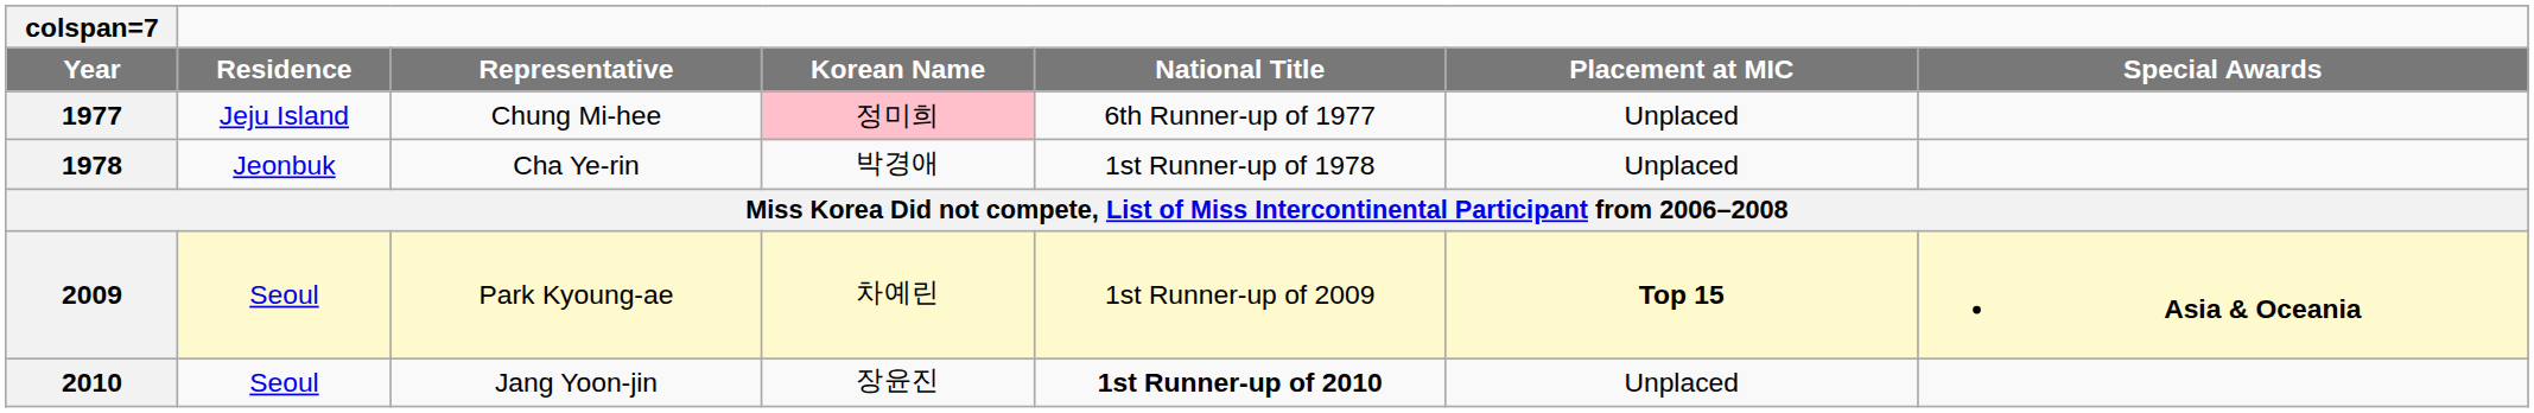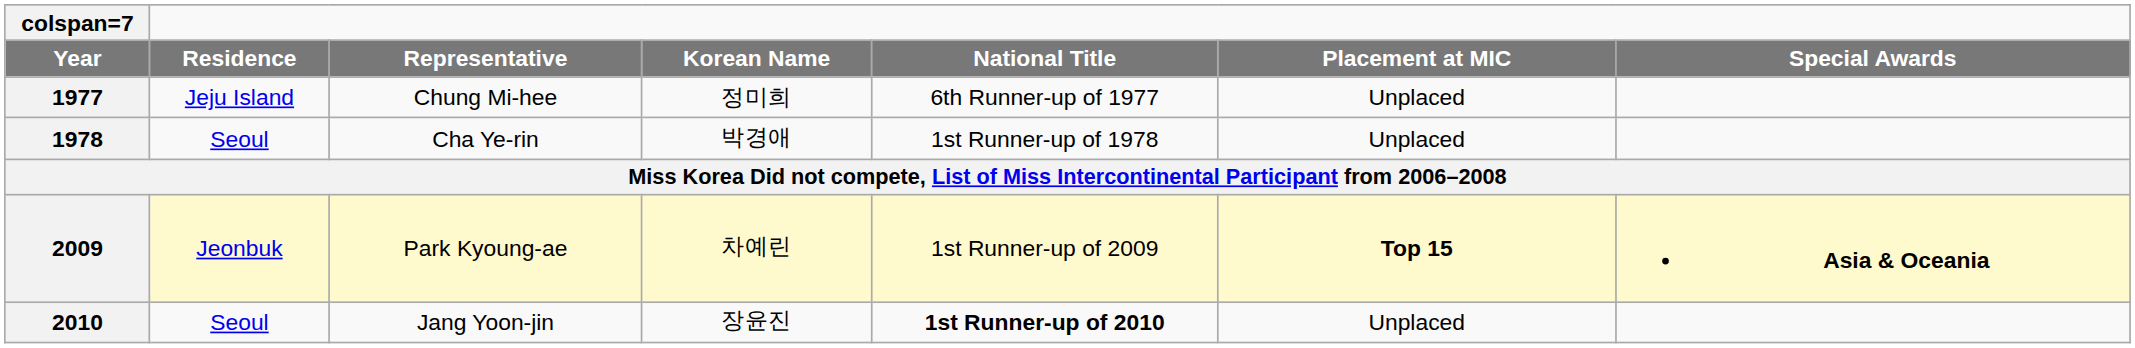1977 | Korean Name: pink background -> no background
1978 | Residence: Jeonbuk -> Seoul
2009 | Residence: Seoul -> Jeonbuk
